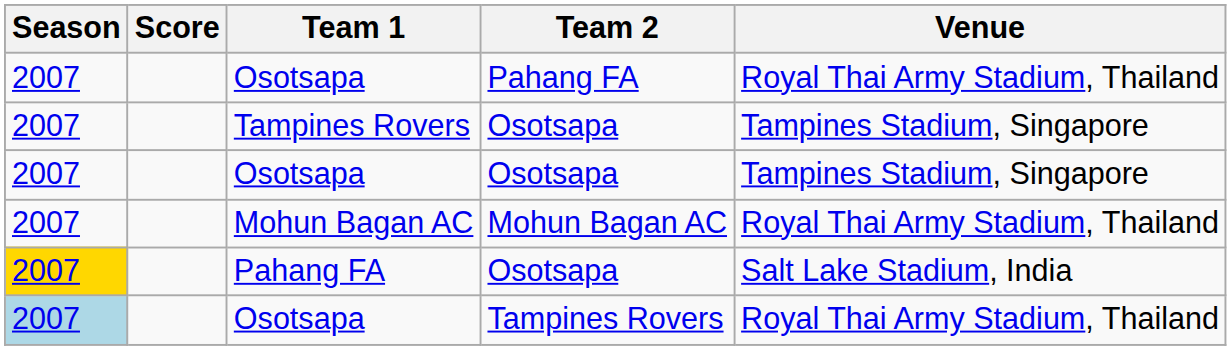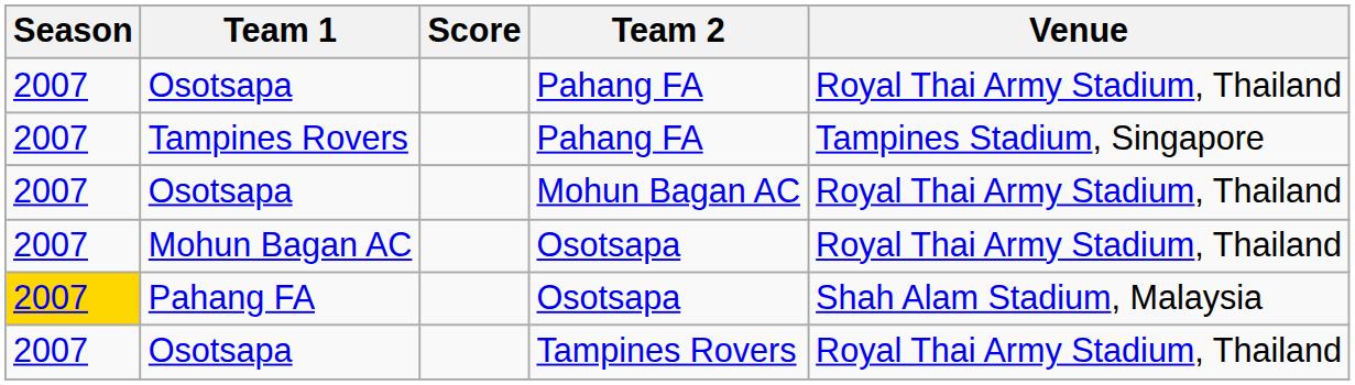columns swapped: Team 1 <-> Score
row 3 | Team 2: Osotsapa -> Pahang FA
row 4 | Team 2: Osotsapa -> Mohun Bagan AC
row 4 | Venue: Tampines Stadium, Singapore -> Royal Thai Army Stadium, Thailand
row 5 | Team 2: Mohun Bagan AC -> Osotsapa
row 6 | Venue: Salt Lake Stadium, India -> Shah Alam Stadium, Malaysia
row 7 | Season: lightblue background -> no background
